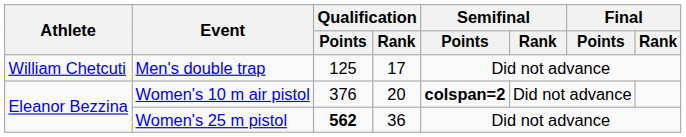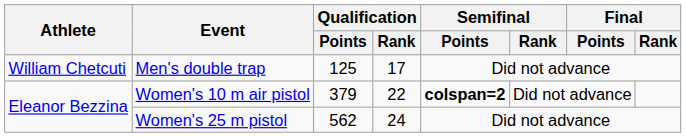Women's 10 m air pistol | Qualification / Points: 376 -> 379
Women's 10 m air pistol | Qualification / Rank: 20 -> 22
Women's 25 m pistol | Qualification / Points: bold -> normal
Women's 25 m pistol | Qualification / Rank: 36 -> 24
